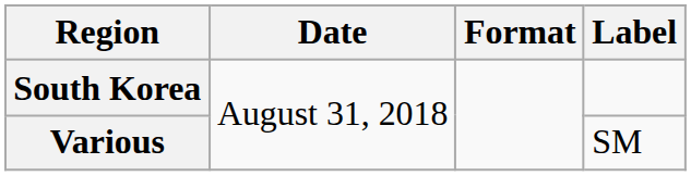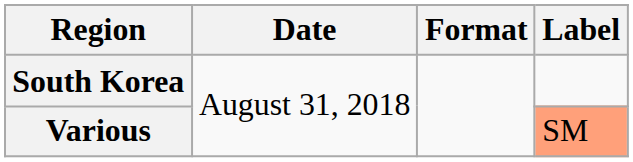Various | Label: no background -> lightsalmon background
